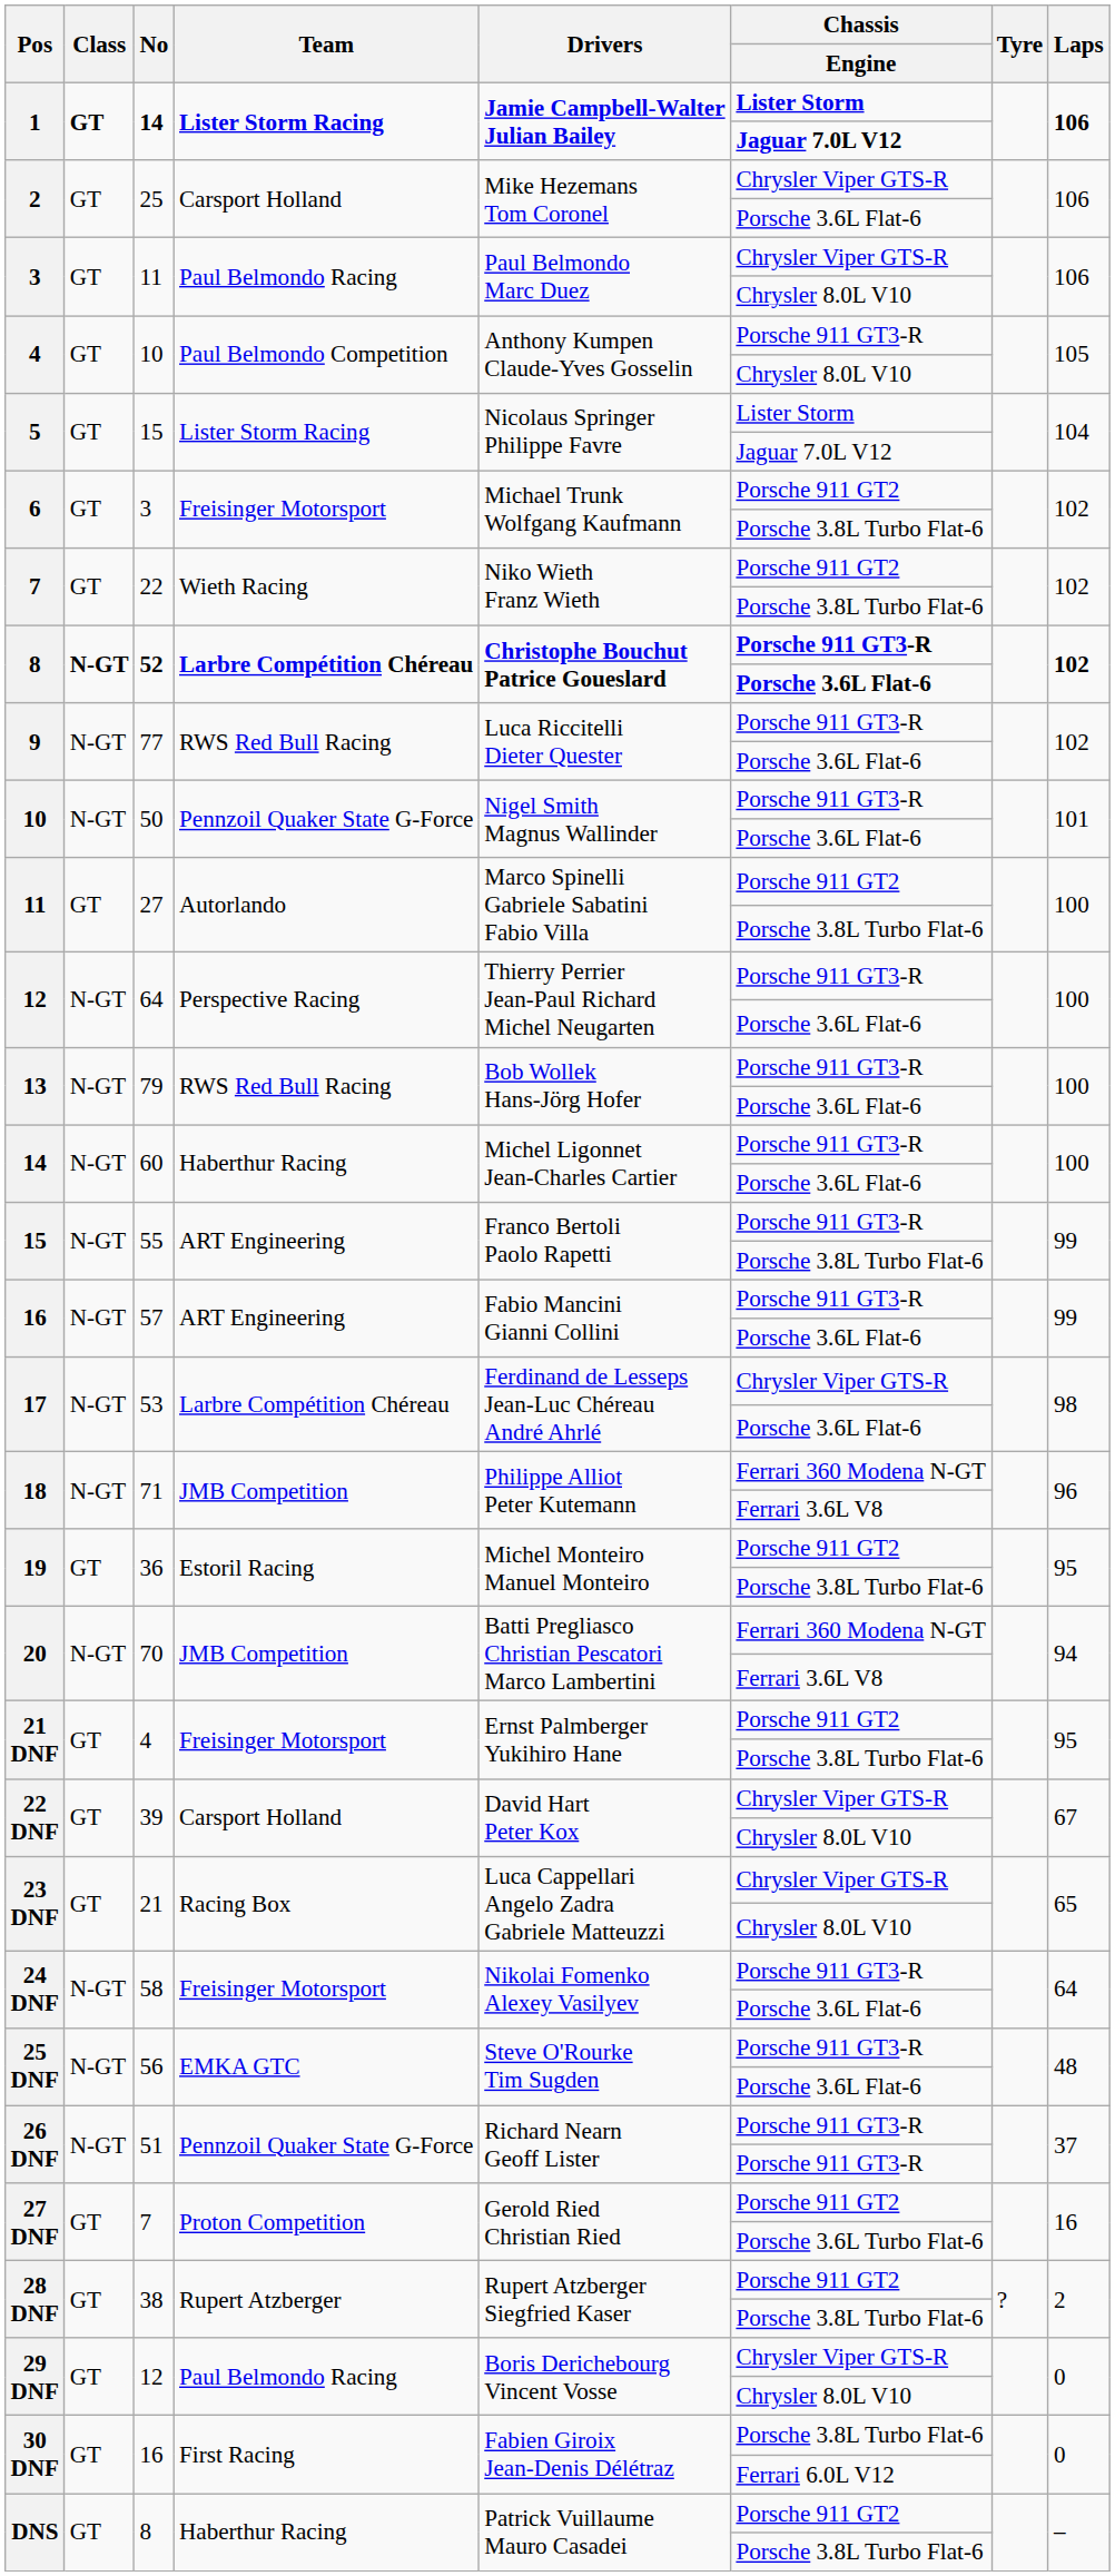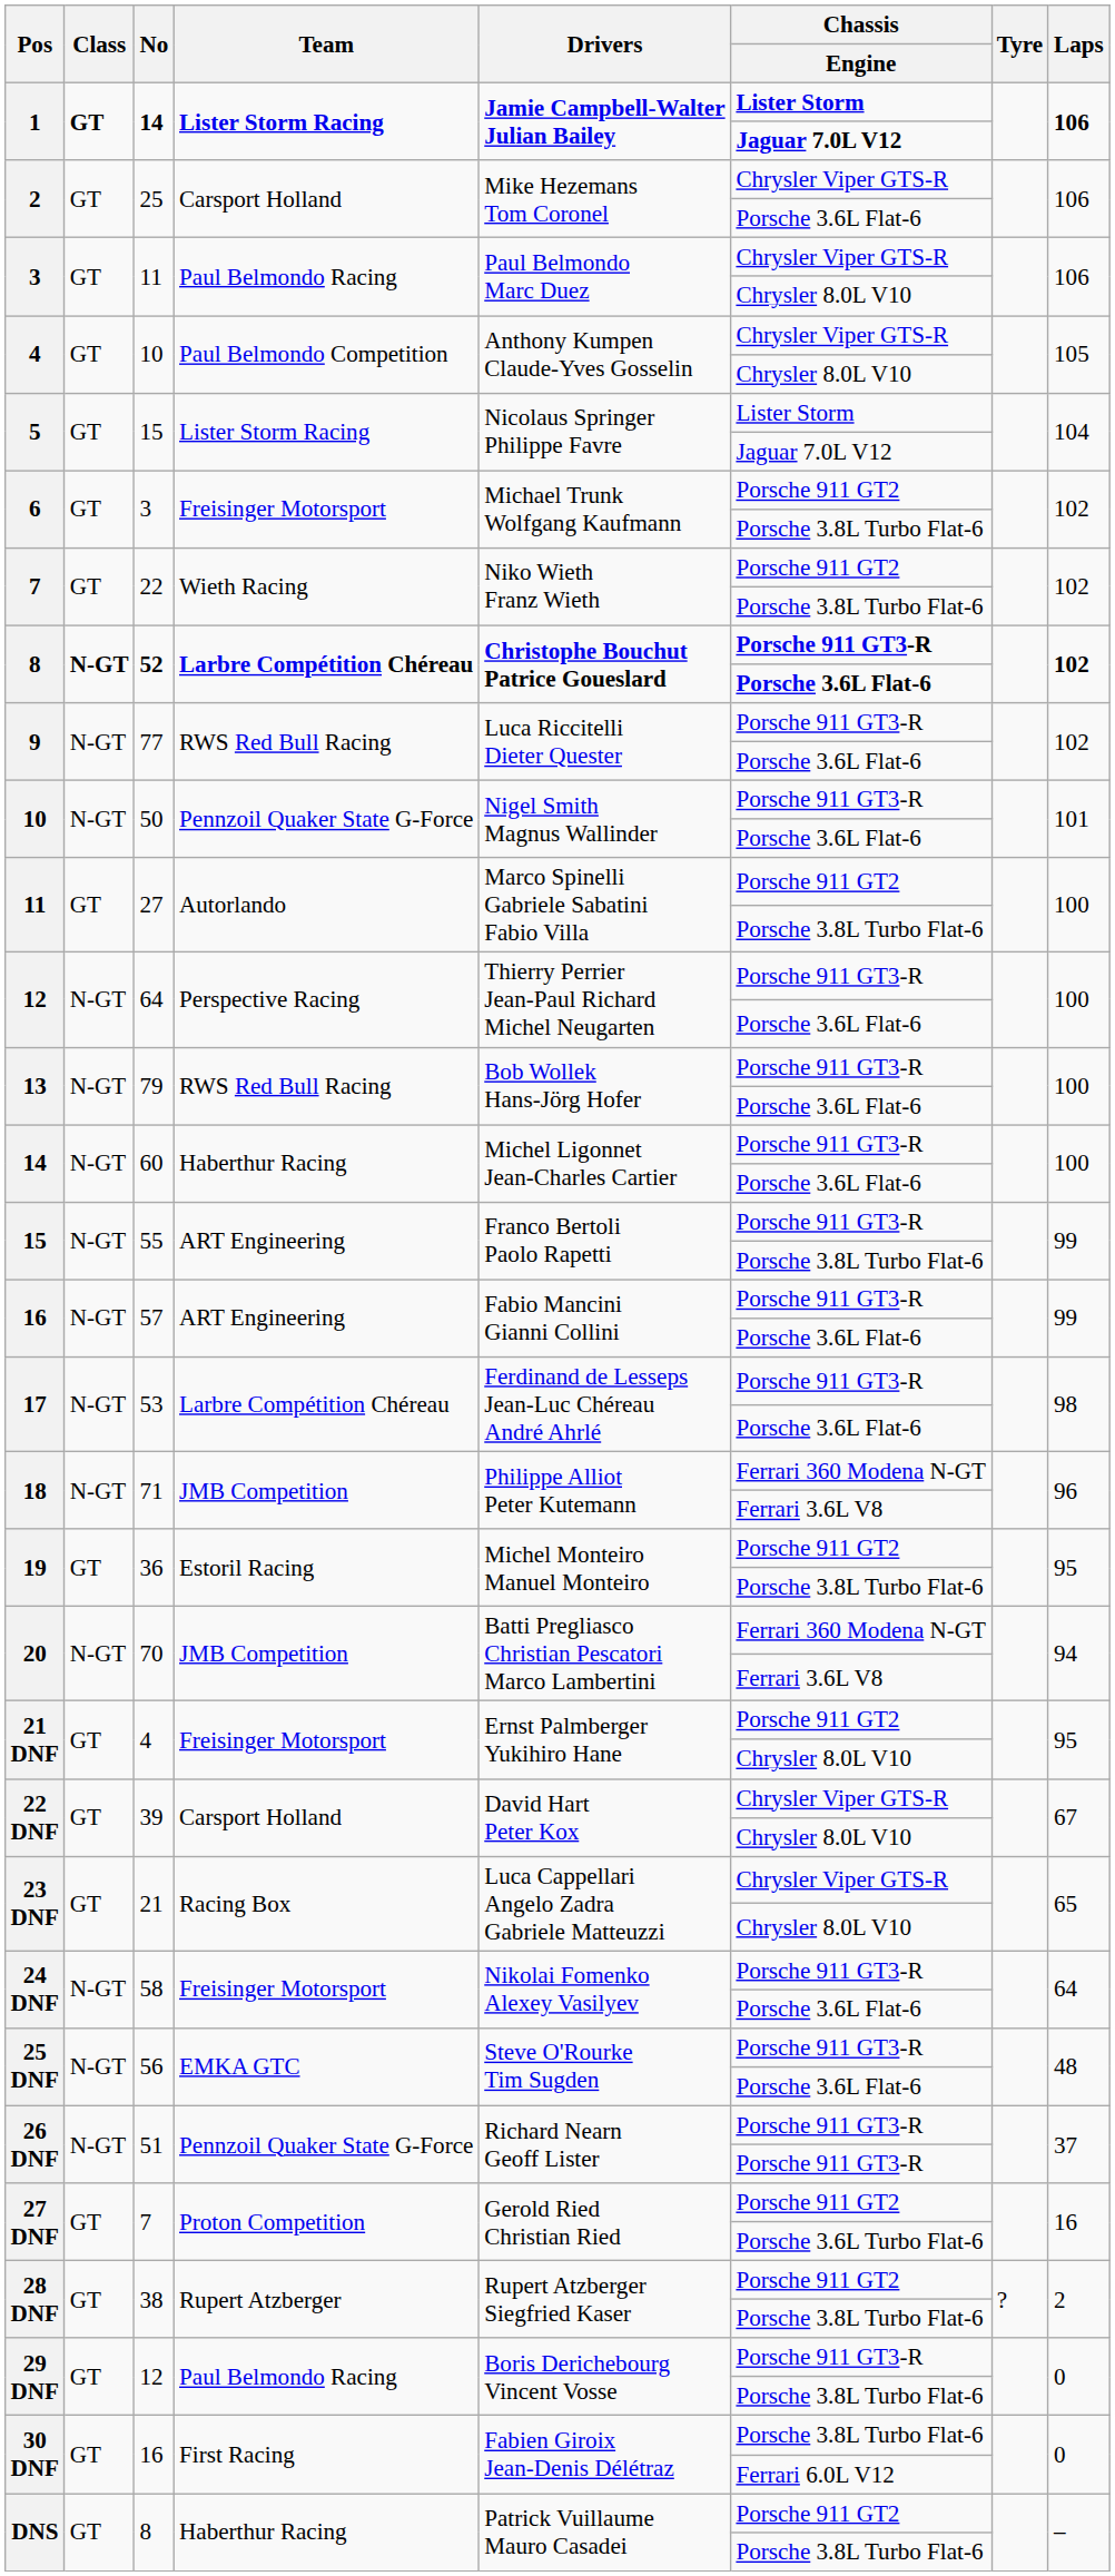row 9 | Chassis / Engine: Porsche 911 GT3-R -> Chrysler Viper GTS-R
row 35 | Chassis / Engine: Chrysler Viper GTS-R -> Porsche 911 GT3-R
row 44 | Chassis / Engine: Porsche 3.8L Turbo Flat-6 -> Chrysler 8.0L V10
row 59 | Chassis / Engine: Chrysler Viper GTS-R -> Porsche 911 GT3-R
row 60 | Chassis / Engine: Chrysler 8.0L V10 -> Porsche 3.8L Turbo Flat-6
